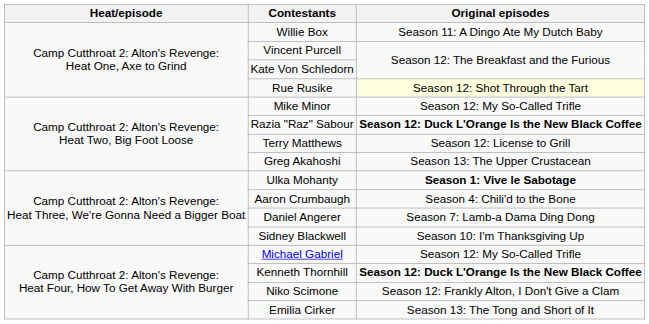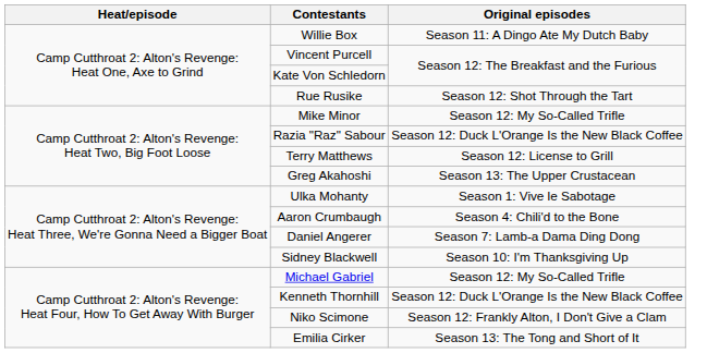Rue Rusike | Original episodes: lightyellow background -> no background
Razia "Raz" Sabour | Original episodes: bold -> normal
Ulka Mohanty | Original episodes: bold -> normal
Kenneth Thornhill | Original episodes: bold -> normal
